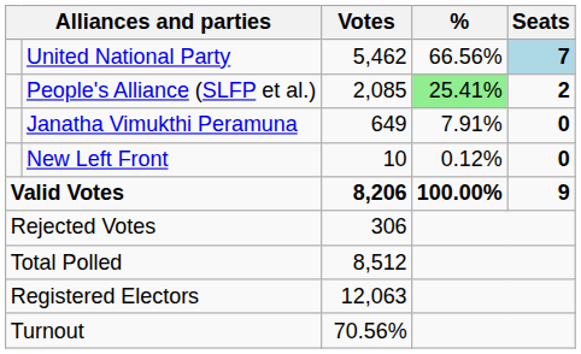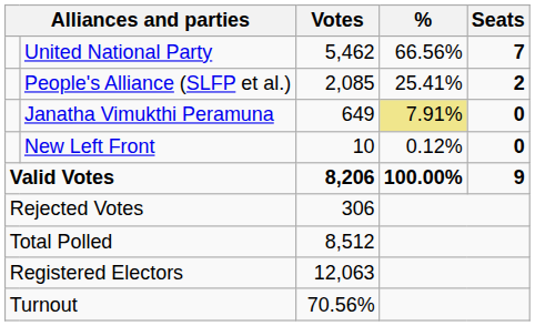United National Party | Seats: lightblue background -> no background
People's Alliance (SLFP et al.) | %: lightgreen background -> no background
Janatha Vimukthi Peramuna | %: no background -> khaki background
